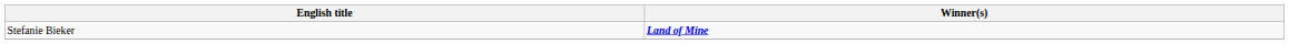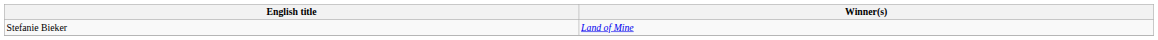Stefanie Bieker | Winner(s): bold -> normal
